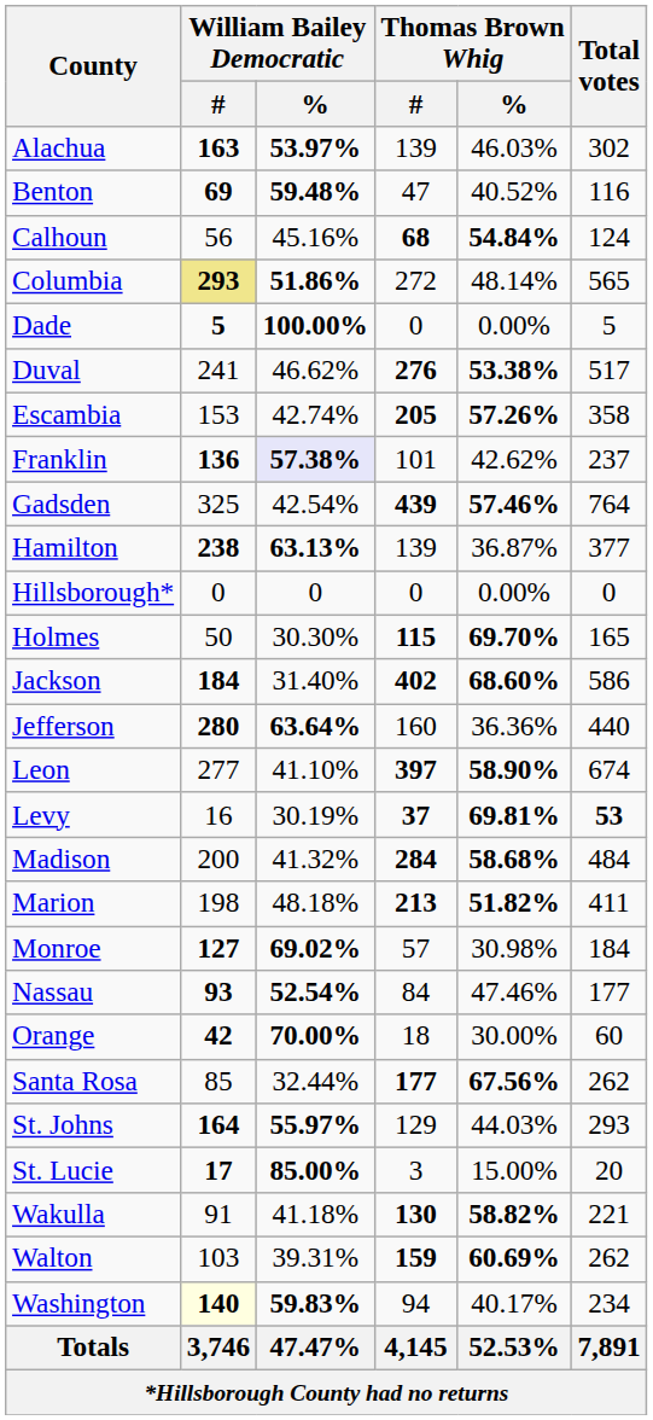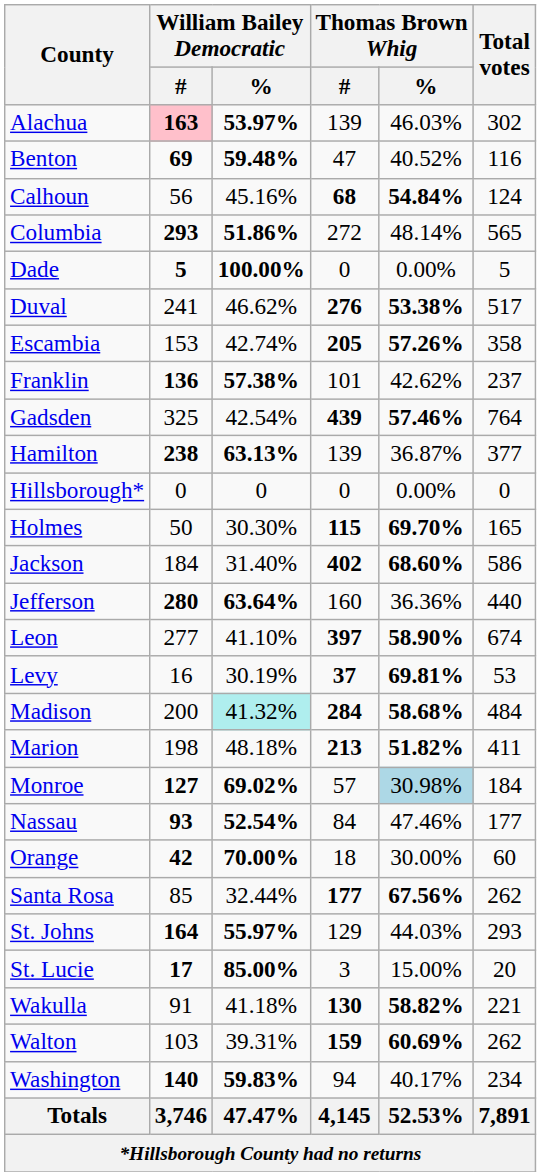Alachua | William Bailey Democratic / #: no background -> pink background
Columbia | William Bailey Democratic / #: khaki background -> no background
Franklin | William Bailey Democratic / %: lavender background -> no background
Jackson | William Bailey Democratic / #: bold -> normal
Levy | Total votes: bold -> normal
Madison | William Bailey Democratic / %: no background -> paleturquoise background
Monroe | Thomas Brown Whig / %: no background -> lightblue background
Washington | William Bailey Democratic / #: lightyellow background -> no background
